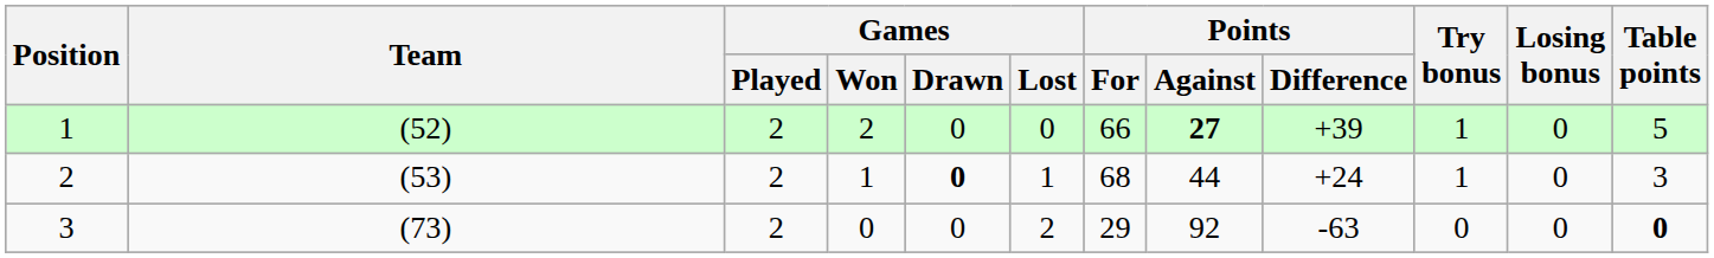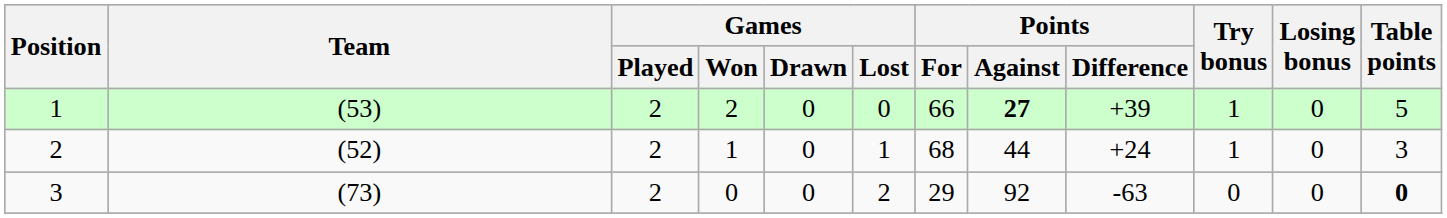row 3 | Team: (52) -> (53)
row 4 | Team: (53) -> (52)
row 4 | Games / Drawn: bold -> normal
